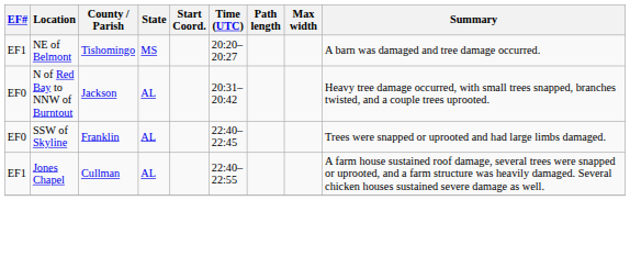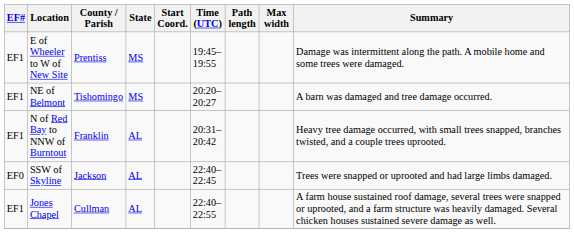+ row: EF1 | E of Wheeler to W of New Site | Prentiss | MS | 19:45–19:55 | Damage was intermittent along the path. A mobile home and some trees were damaged.
N of Red Bay to NNW of Burntout | EF#: EF0 -> EF1
N of Red Bay to NNW of Burntout | County / Parish: Jackson -> Franklin
SSW of Skyline | County / Parish: Franklin -> Jackson
